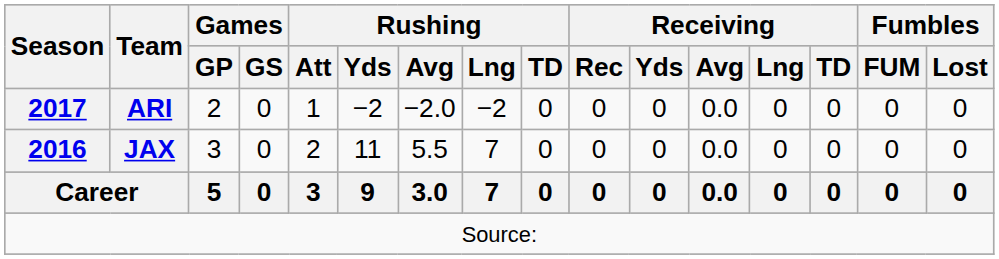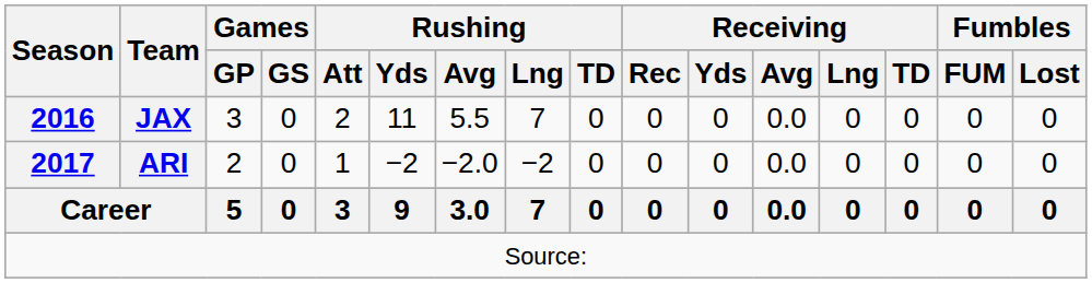rows swapped: JAX <-> ARI
